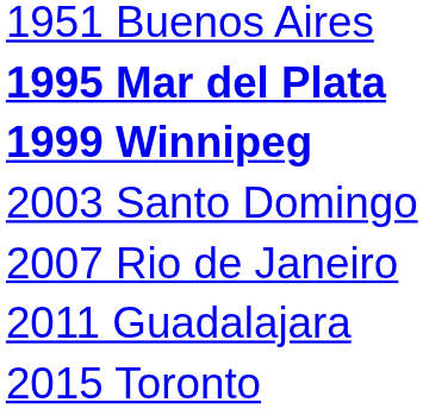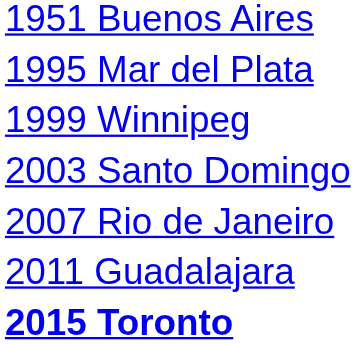1995 Mar del Plata | column 1: bold -> normal
1999 Winnipeg | column 1: bold -> normal
2015 Toronto | column 1: normal -> bold
